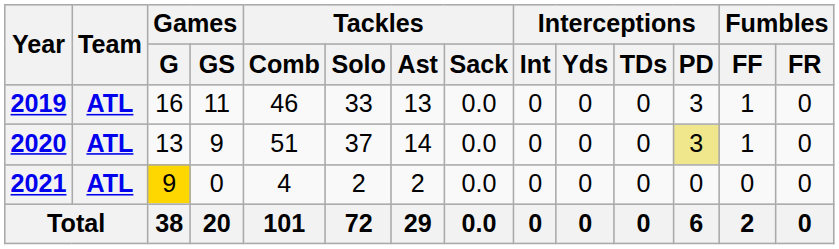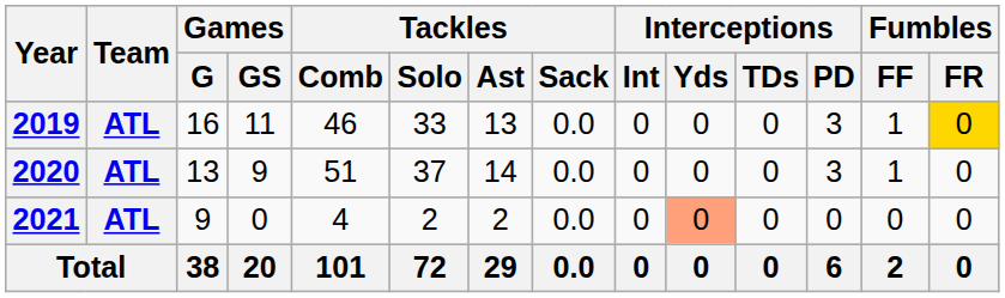2019 | Fumbles / FR: no background -> gold background
2020 | Interceptions / PD: khaki background -> no background
2021 | Games / G: gold background -> no background
2021 | Interceptions / Yds: no background -> lightsalmon background
